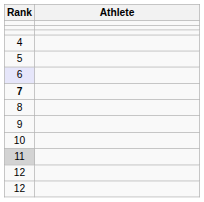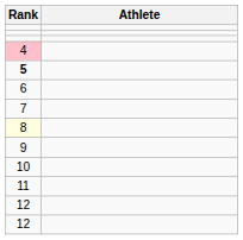row 5 | Rank: no background -> pink background
row 6 | Rank: normal -> bold
row 7 | Rank: lavender background -> no background
row 8 | Rank: bold -> normal
row 9 | Rank: no background -> lightyellow background
row 12 | Rank: lightgrey background -> no background
